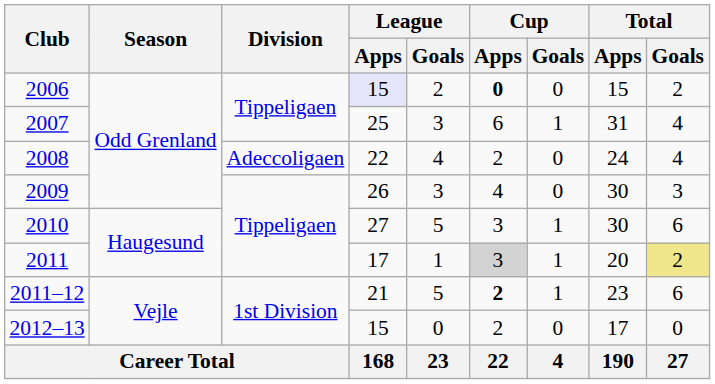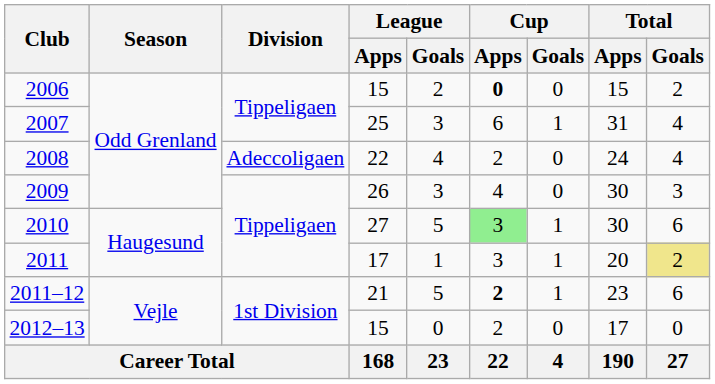2006 | League / Apps: lavender background -> no background
2010 | Cup / Apps: no background -> lightgreen background
2011 | Cup / Apps: lightgrey background -> no background
